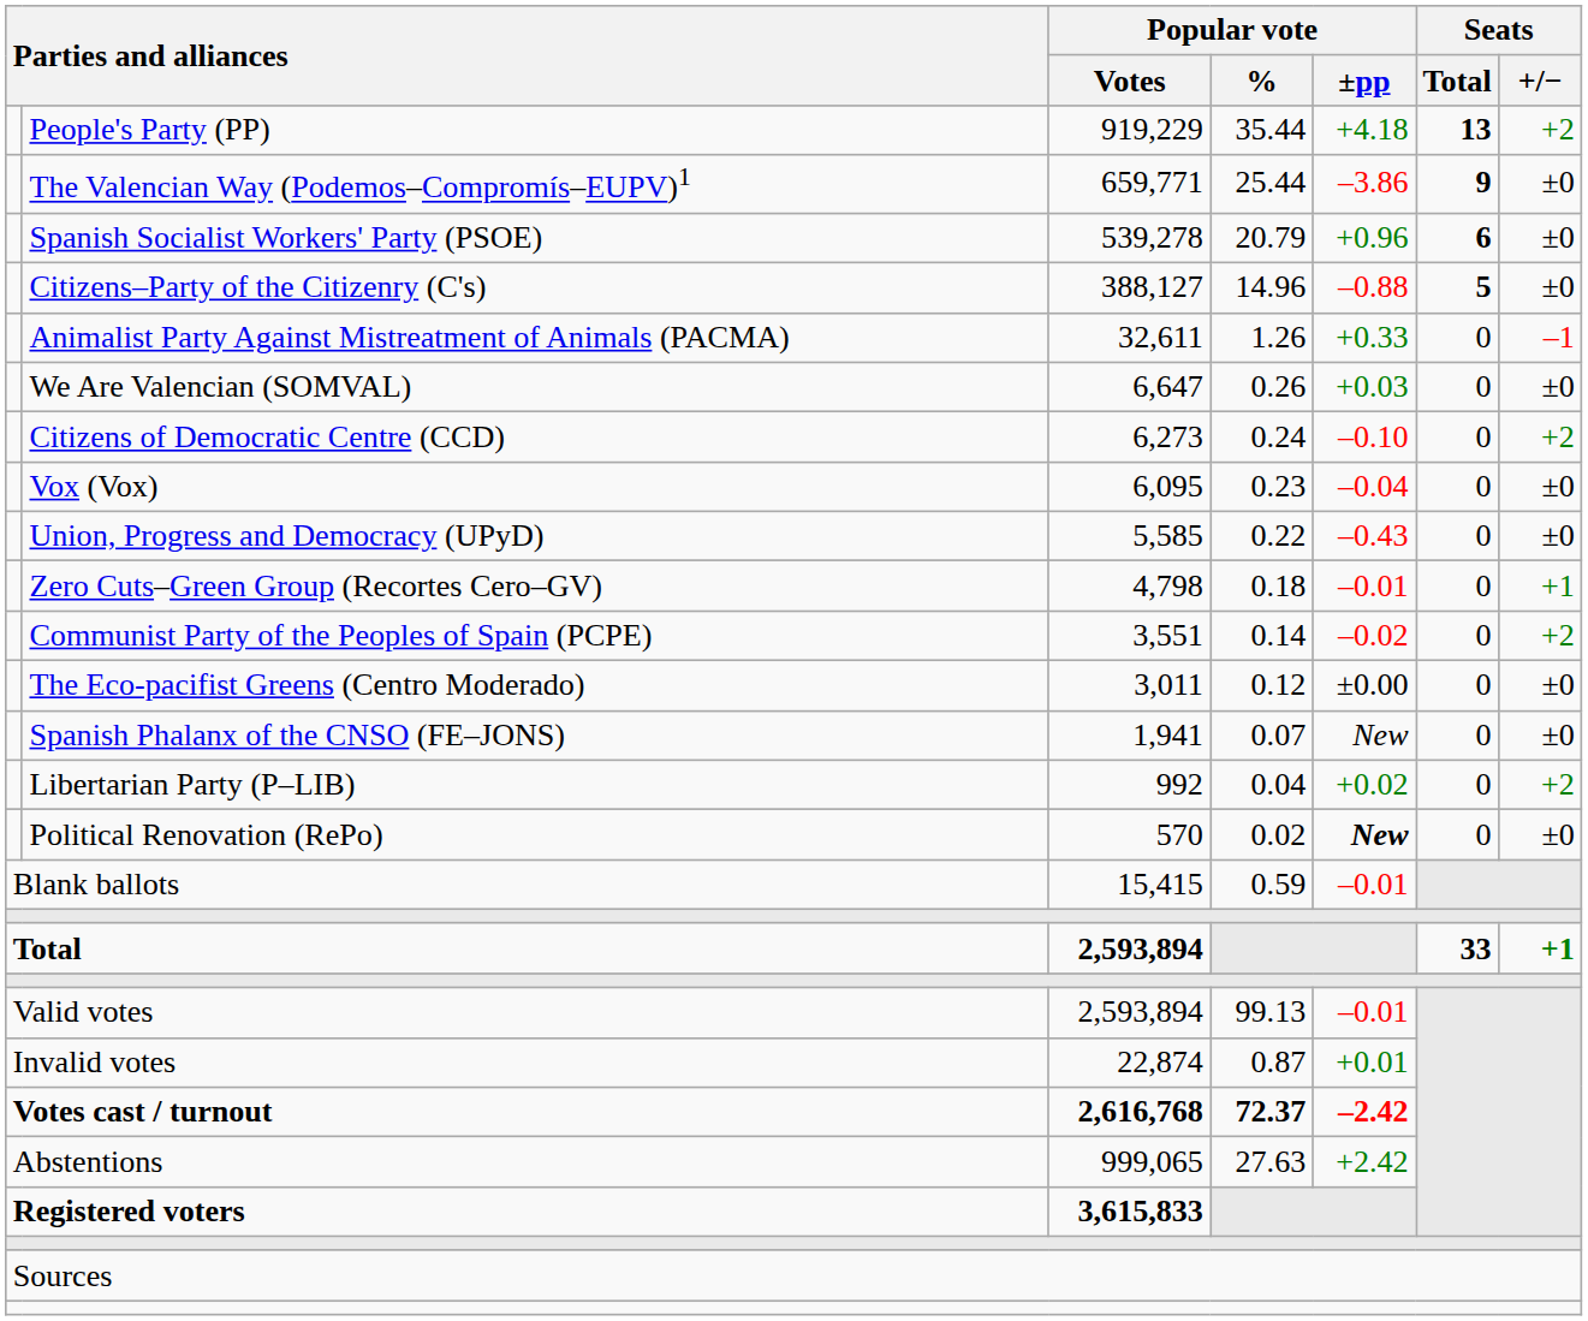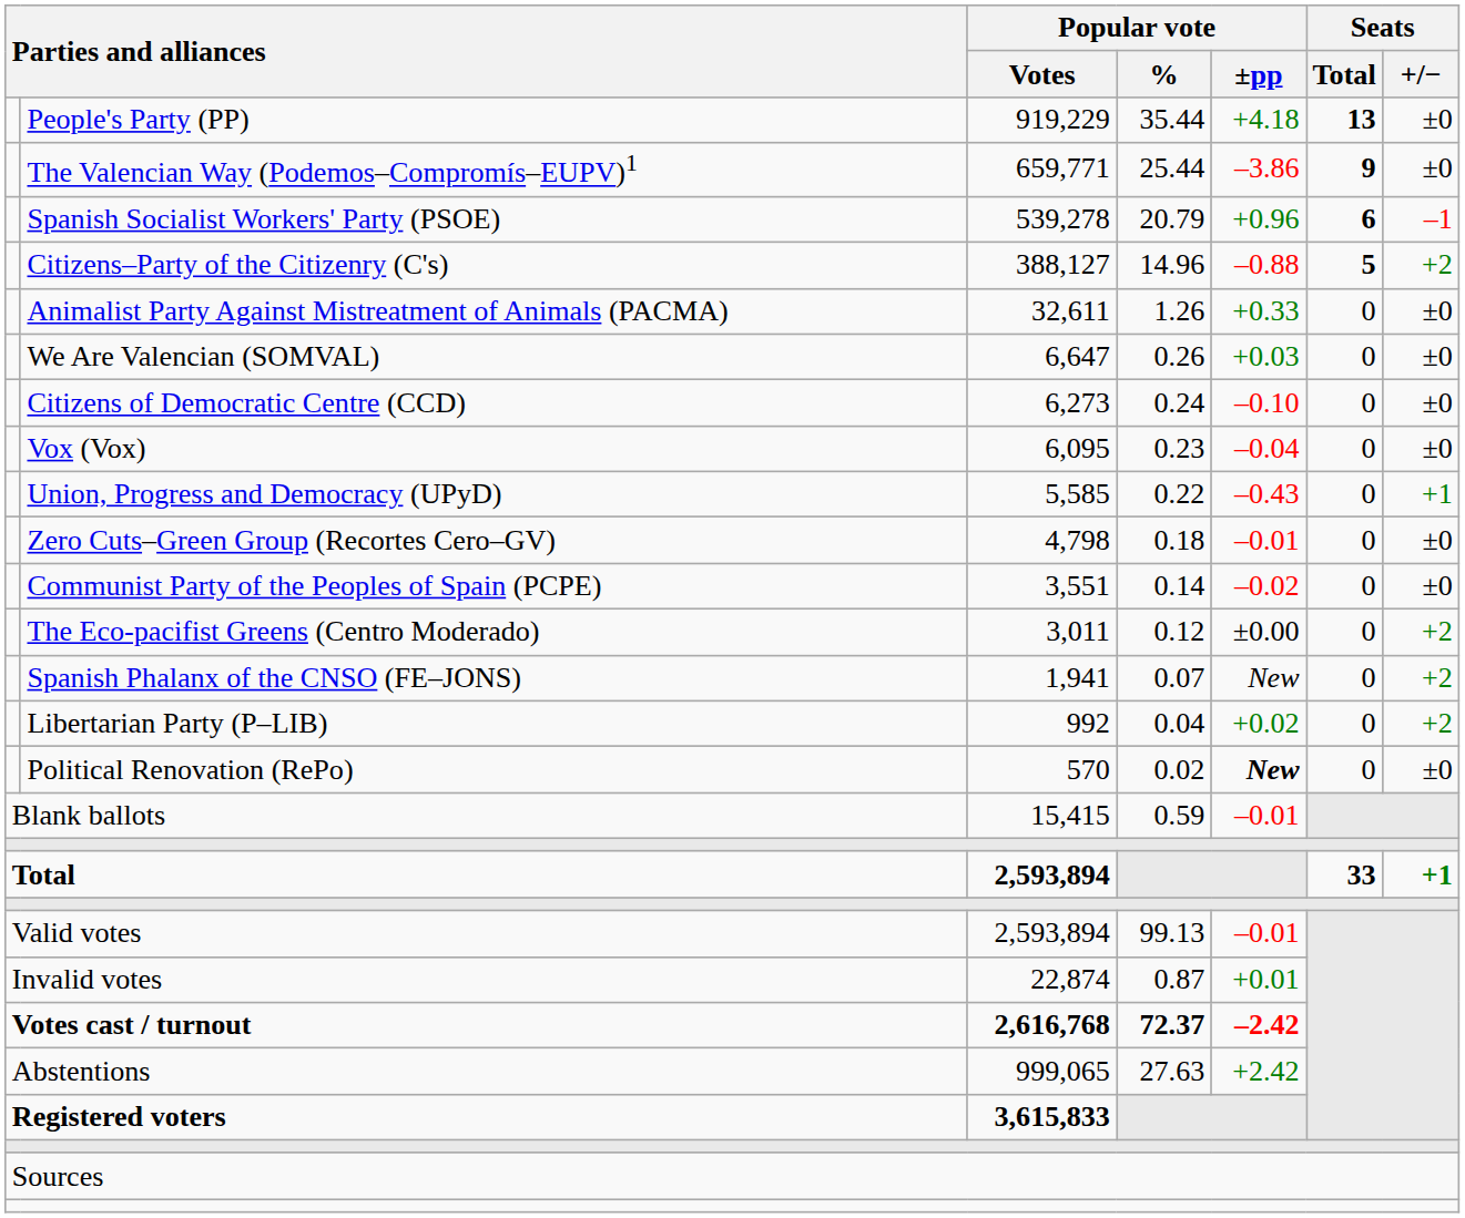People's Party (PP) | Seats / +/−: +2 -> ±0
Spanish Socialist Workers' Party (PSOE) | Seats / +/−: ±0 -> –1
Citizens–Party of the Citizenry (C's) | Seats / +/−: ±0 -> +2
Animalist Party Against Mistreatment of Animals (PACMA) | Seats / +/−: –1 -> ±0
Citizens of Democratic Centre (CCD) | Seats / +/−: +2 -> ±0
Union, Progress and Democracy (UPyD) | Seats / +/−: ±0 -> +1
Zero Cuts–Green Group (Recortes Cero–GV) | Seats / +/−: +1 -> ±0
Communist Party of the Peoples of Spain (PCPE) | Seats / +/−: +2 -> ±0
The Eco-pacifist Greens (Centro Moderado) | Seats / +/−: ±0 -> +2
Spanish Phalanx of the CNSO (FE–JONS) | Seats / +/−: ±0 -> +2
